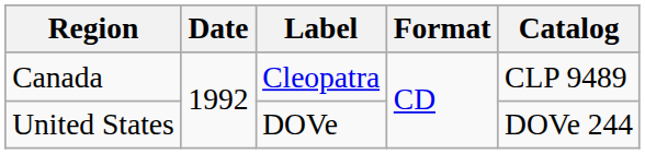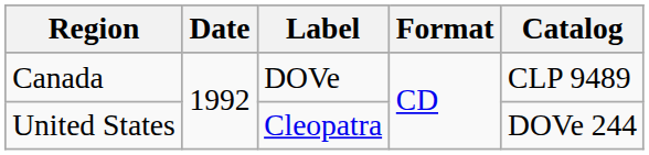Canada | Label: Cleopatra -> DOVe
United States | Label: DOVe -> Cleopatra
